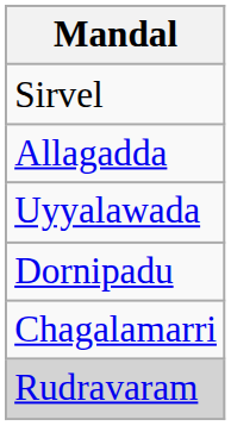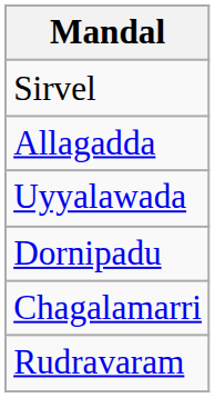row 7 | column 1: lightgrey background -> no background
